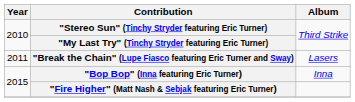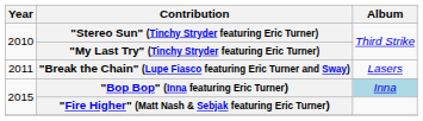"Bop Bop" (Inna featuring Eric Turner) | Album: no background -> lightblue background
